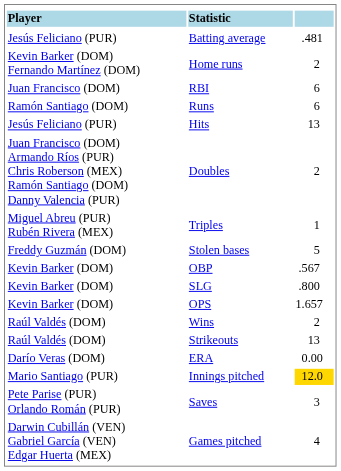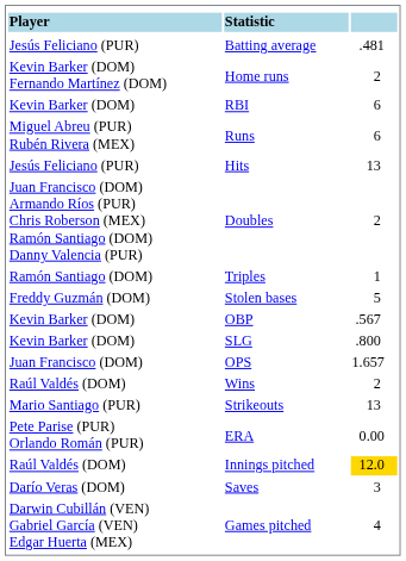RBI | column 1: Juan Francisco (DOM) -> Kevin Barker (DOM)
Runs | column 1: Ramón Santiago (DOM) -> Miguel Abreu (PUR) Rubén Rivera (MEX)
Triples | column 1: Miguel Abreu (PUR) Rubén Rivera (MEX) -> Ramón Santiago (DOM)
OPS | column 1: Kevin Barker (DOM) -> Juan Francisco (DOM)
Strikeouts | column 1: Raúl Valdés (DOM) -> Mario Santiago (PUR)
ERA | column 1: Darío Veras (DOM) -> Pete Parise (PUR) Orlando Román (PUR)
Innings pitched | column 1: Mario Santiago (PUR) -> Raúl Valdés (DOM)
Saves | column 1: Pete Parise (PUR) Orlando Román (PUR) -> Darío Veras (DOM)
